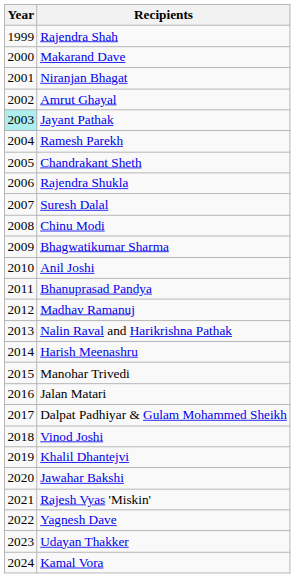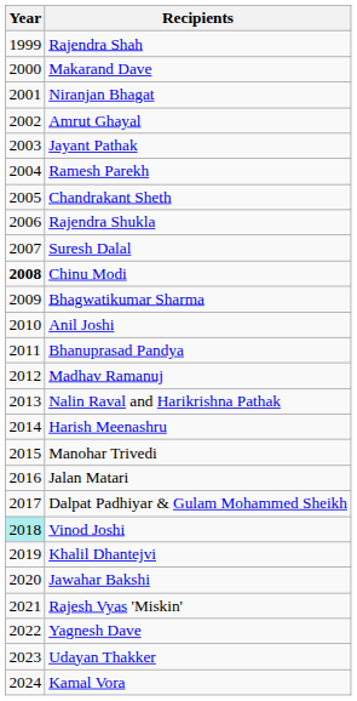Jayant Pathak | Year: paleturquoise background -> no background
Chinu Modi | Year: normal -> bold
Vinod Joshi | Year: no background -> paleturquoise background
